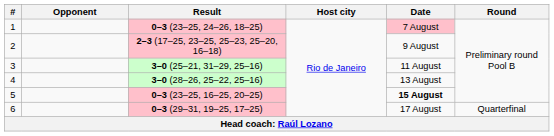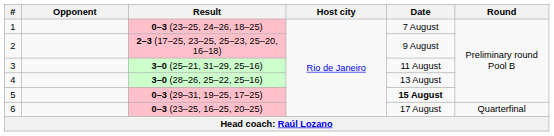1 | Date: pink background -> no background
5 | Result: 0–3 (23–25, 16–25, 20–25) -> 0–3 (29–31, 19–25, 17–25)
6 | Result: 0–3 (29–31, 19–25, 17–25) -> 0–3 (23–25, 16–25, 20–25)
